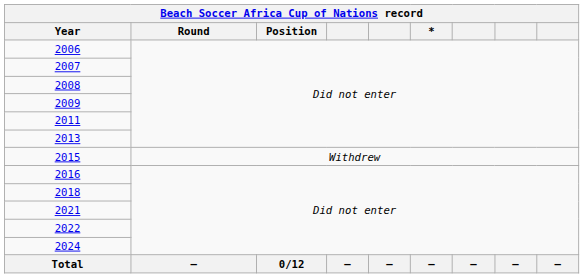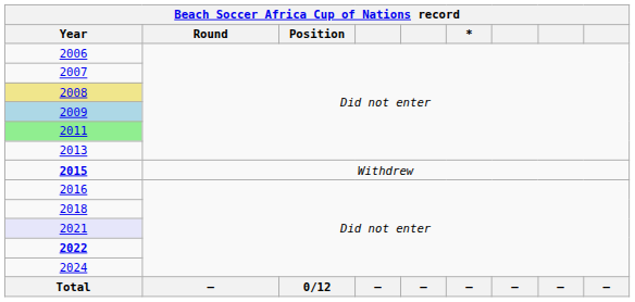2008 | Year: no background -> khaki background
2009 | Year: no background -> lightblue background
2011 | Year: no background -> lightgreen background
2015 | Year: normal -> bold
2021 | Year: no background -> lavender background
2022 | Year: normal -> bold
